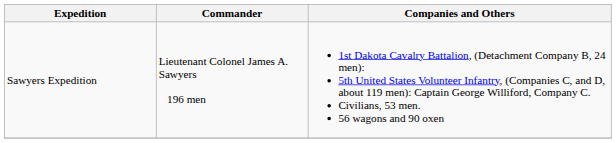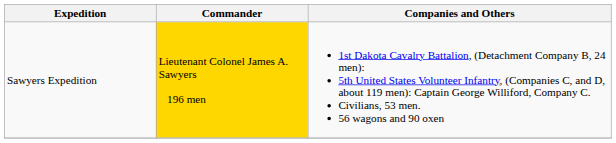Sawyers Expedition | Commander: no background -> gold background
